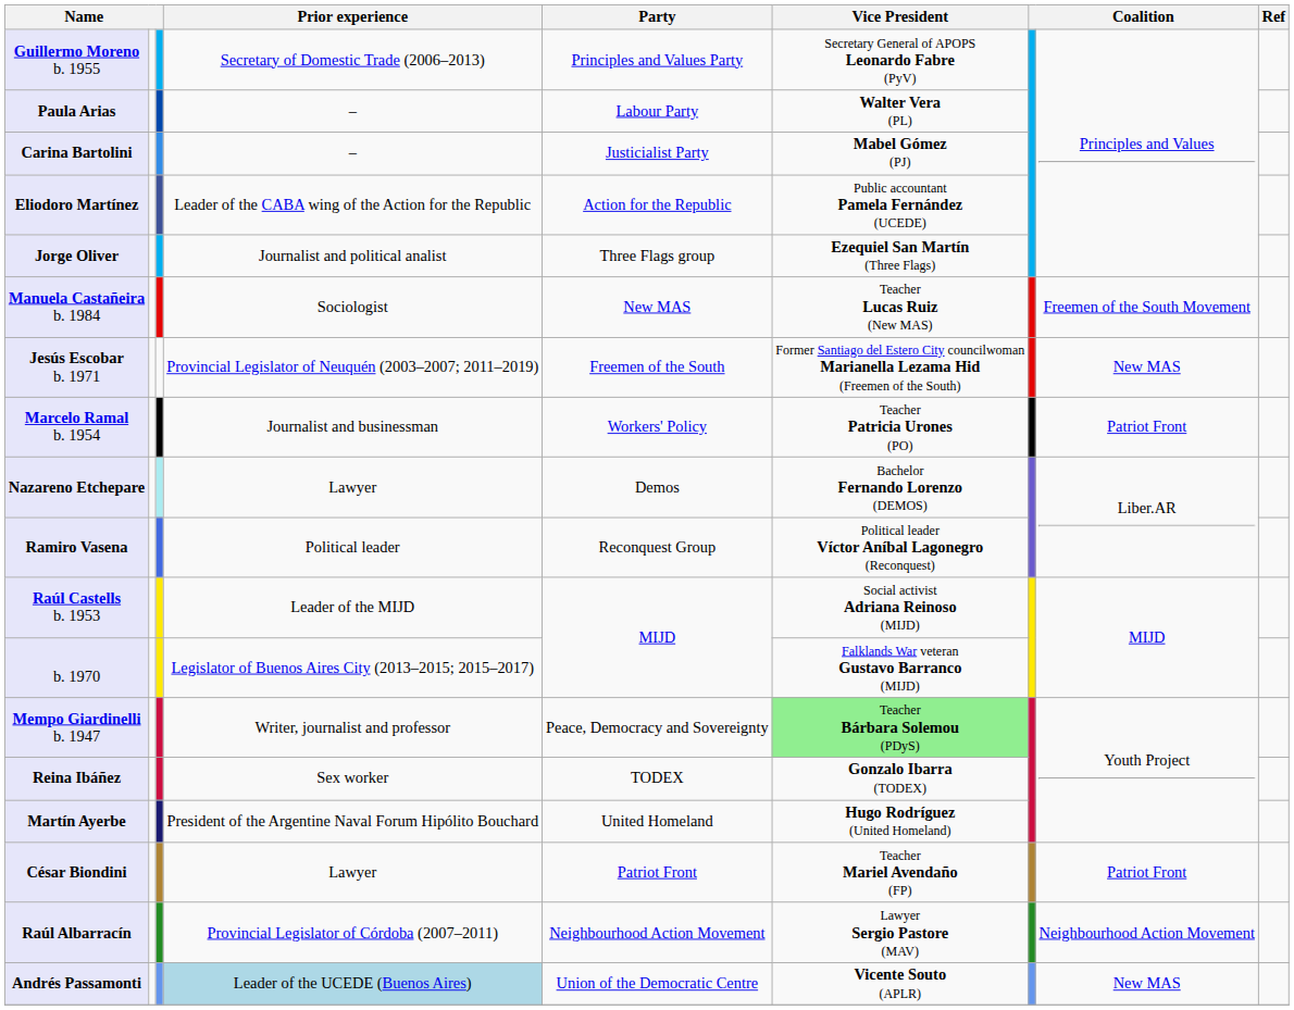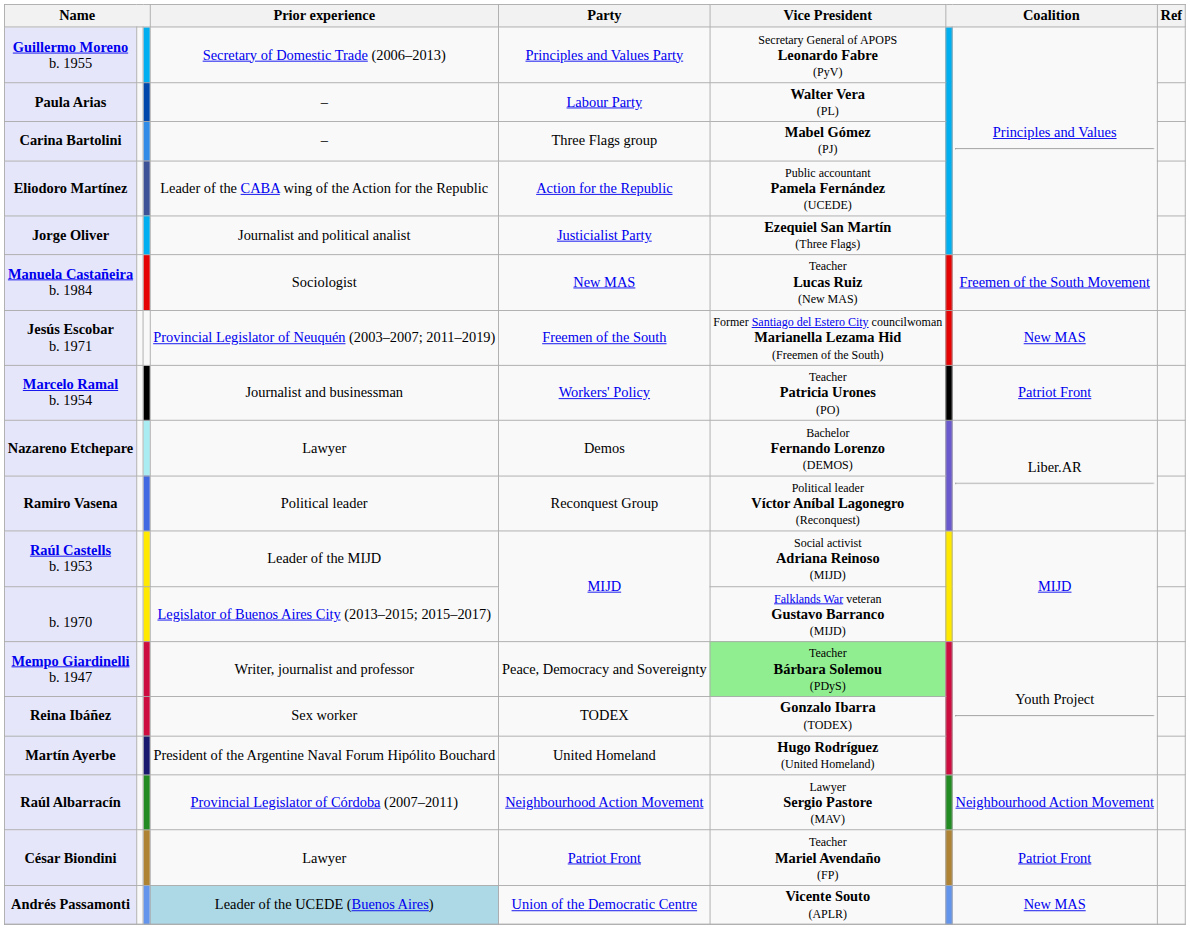Carina Bartolini | Party: Justicialist Party -> Three Flags group
Jorge Oliver | Party: Three Flags group -> Justicialist Party
rows swapped: César Biondini <-> Raúl Albarracín
